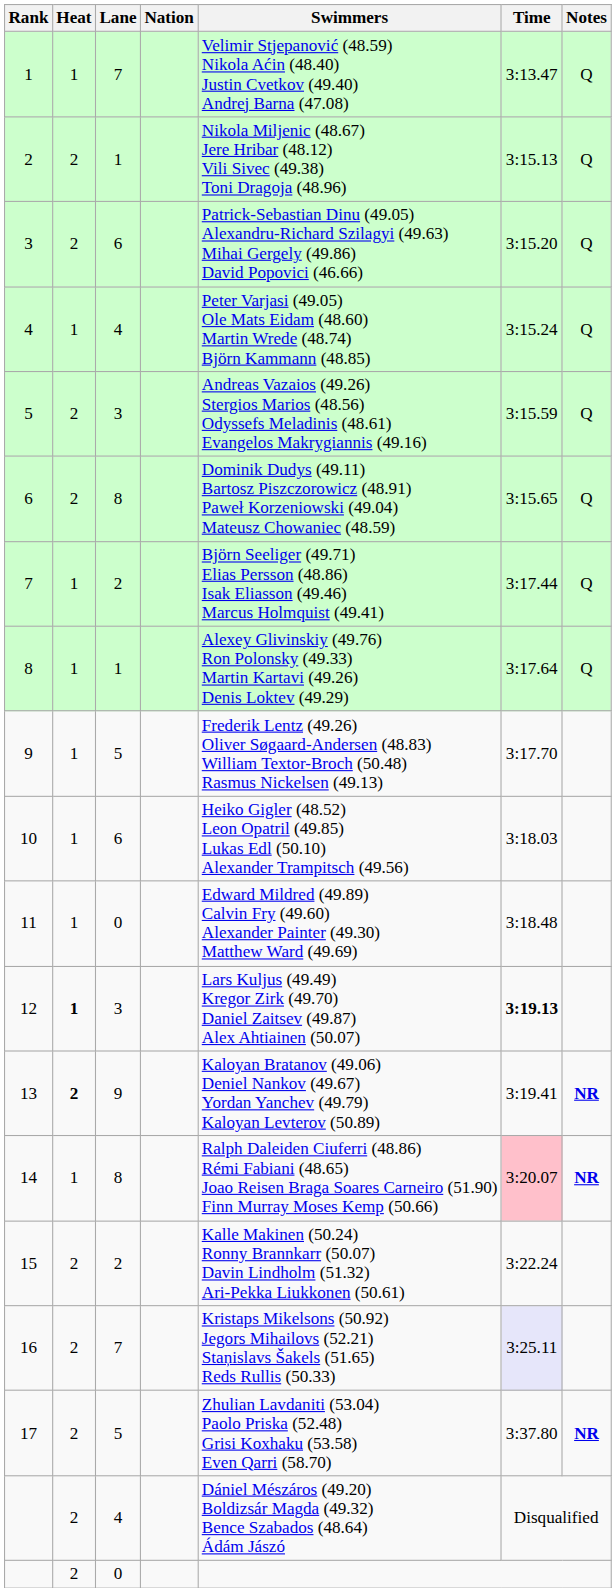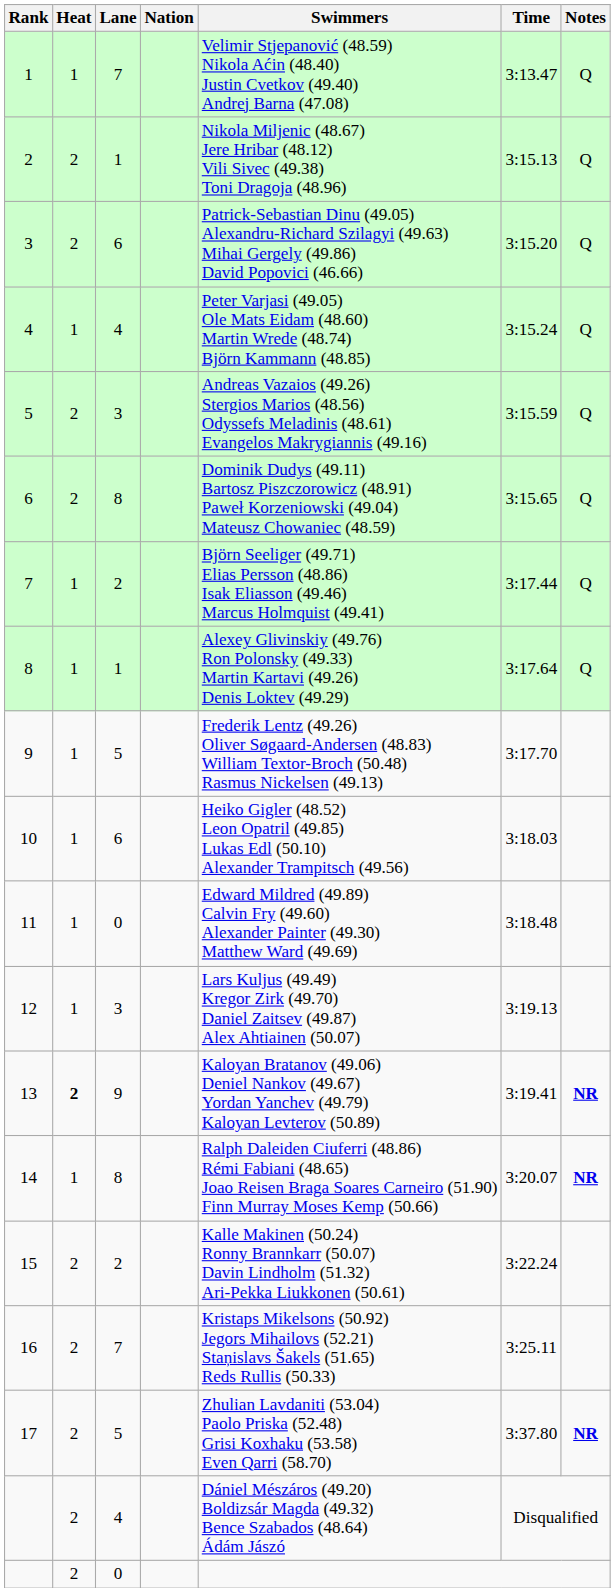12 | Heat: bold -> normal
12 | Time: bold -> normal
14 | Time: pink background -> no background
16 | Time: lavender background -> no background
